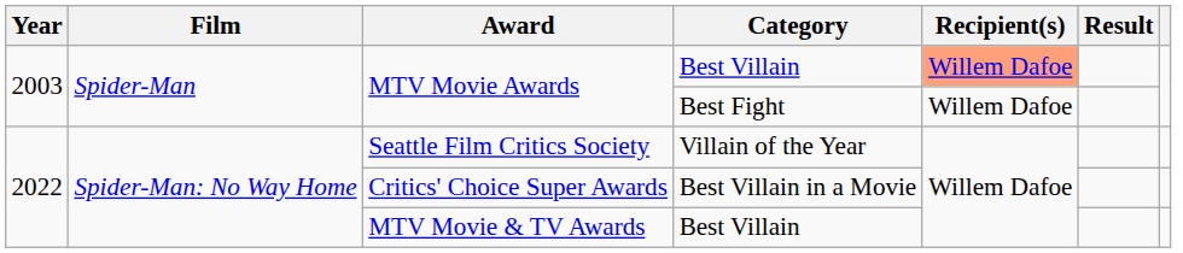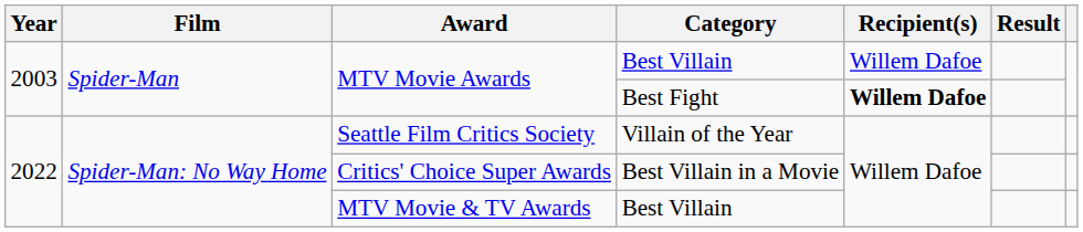MTV Movie Awards / Best Villain | Recipient(s): lightsalmon background -> no background
MTV Movie Awards / Best Fight | Recipient(s): normal -> bold
